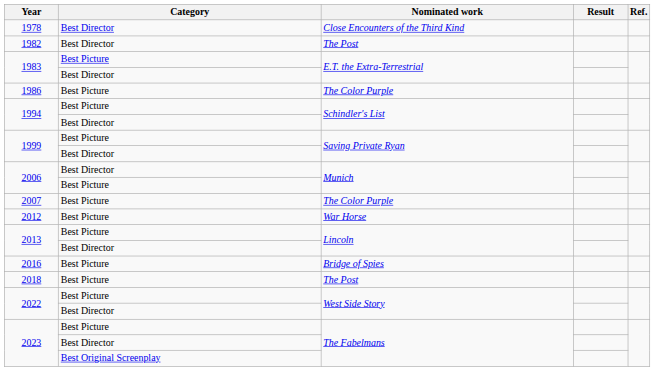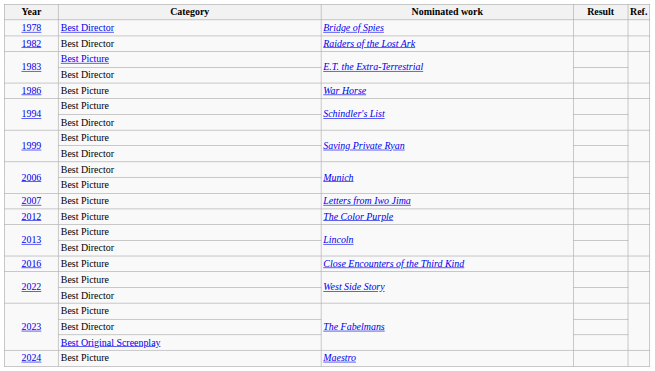1978 | Nominated work: Close Encounters of the Third Kind -> Bridge of Spies
1982 | Nominated work: The Post -> Raiders of the Lost Ark
1986 | Nominated work: The Color Purple -> War Horse
2007 | Nominated work: The Color Purple -> Letters from Iwo Jima
2012 | Nominated work: War Horse -> The Color Purple
2016 | Nominated work: Bridge of Spies -> Close Encounters of the Third Kind
- row: 2018 | Best Picture | The Post
+ row: 2024 | Best Picture | Maestro
